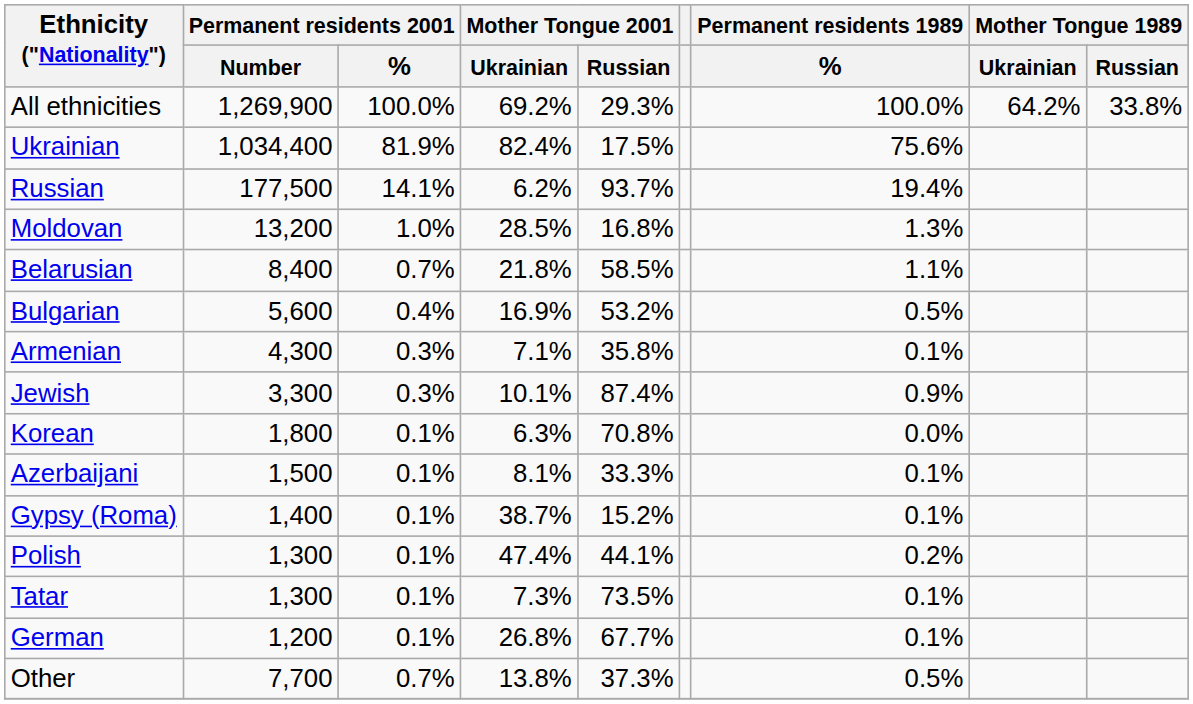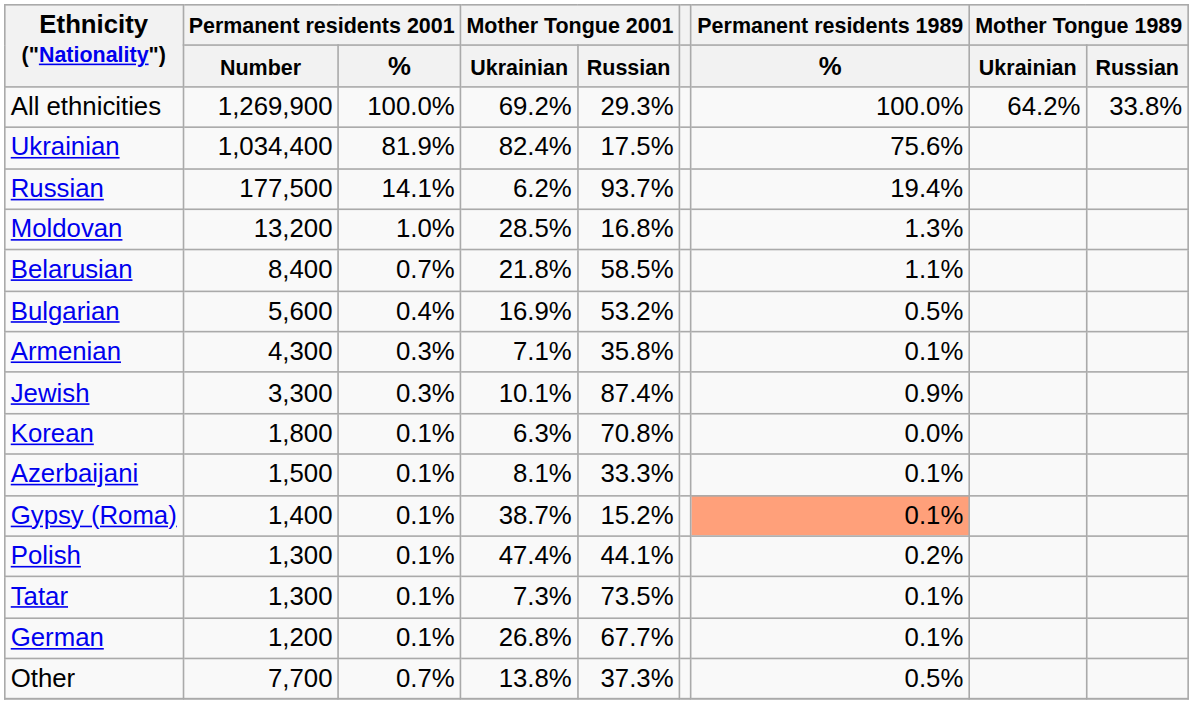Gypsy (Roma) | Permanent residents 1989 / %: no background -> lightsalmon background
